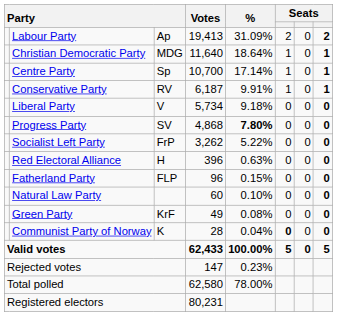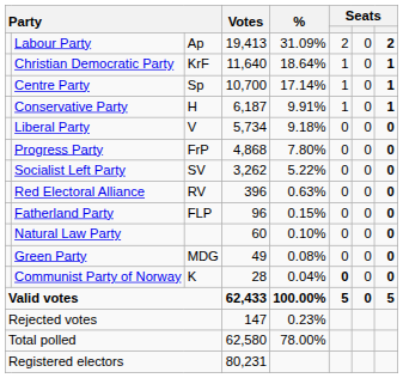Christian Democratic Party | column 3: MDG -> KrF
Conservative Party | column 3: RV -> H
Progress Party | column 3: SV -> FrP
Progress Party | %: bold -> normal
Socialist Left Party | column 3: FrP -> SV
Red Electoral Alliance | column 3: H -> RV
Green Party | column 3: KrF -> MDG
